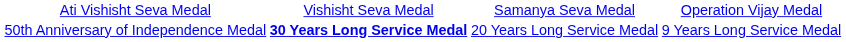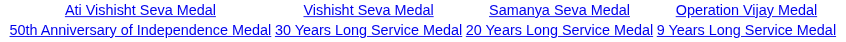50th Anniversary of Independence Medal | column 2: bold -> normal
